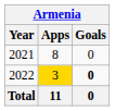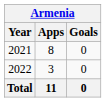2022 | Apps: gold background -> no background
2022 | Goals: bold -> normal
